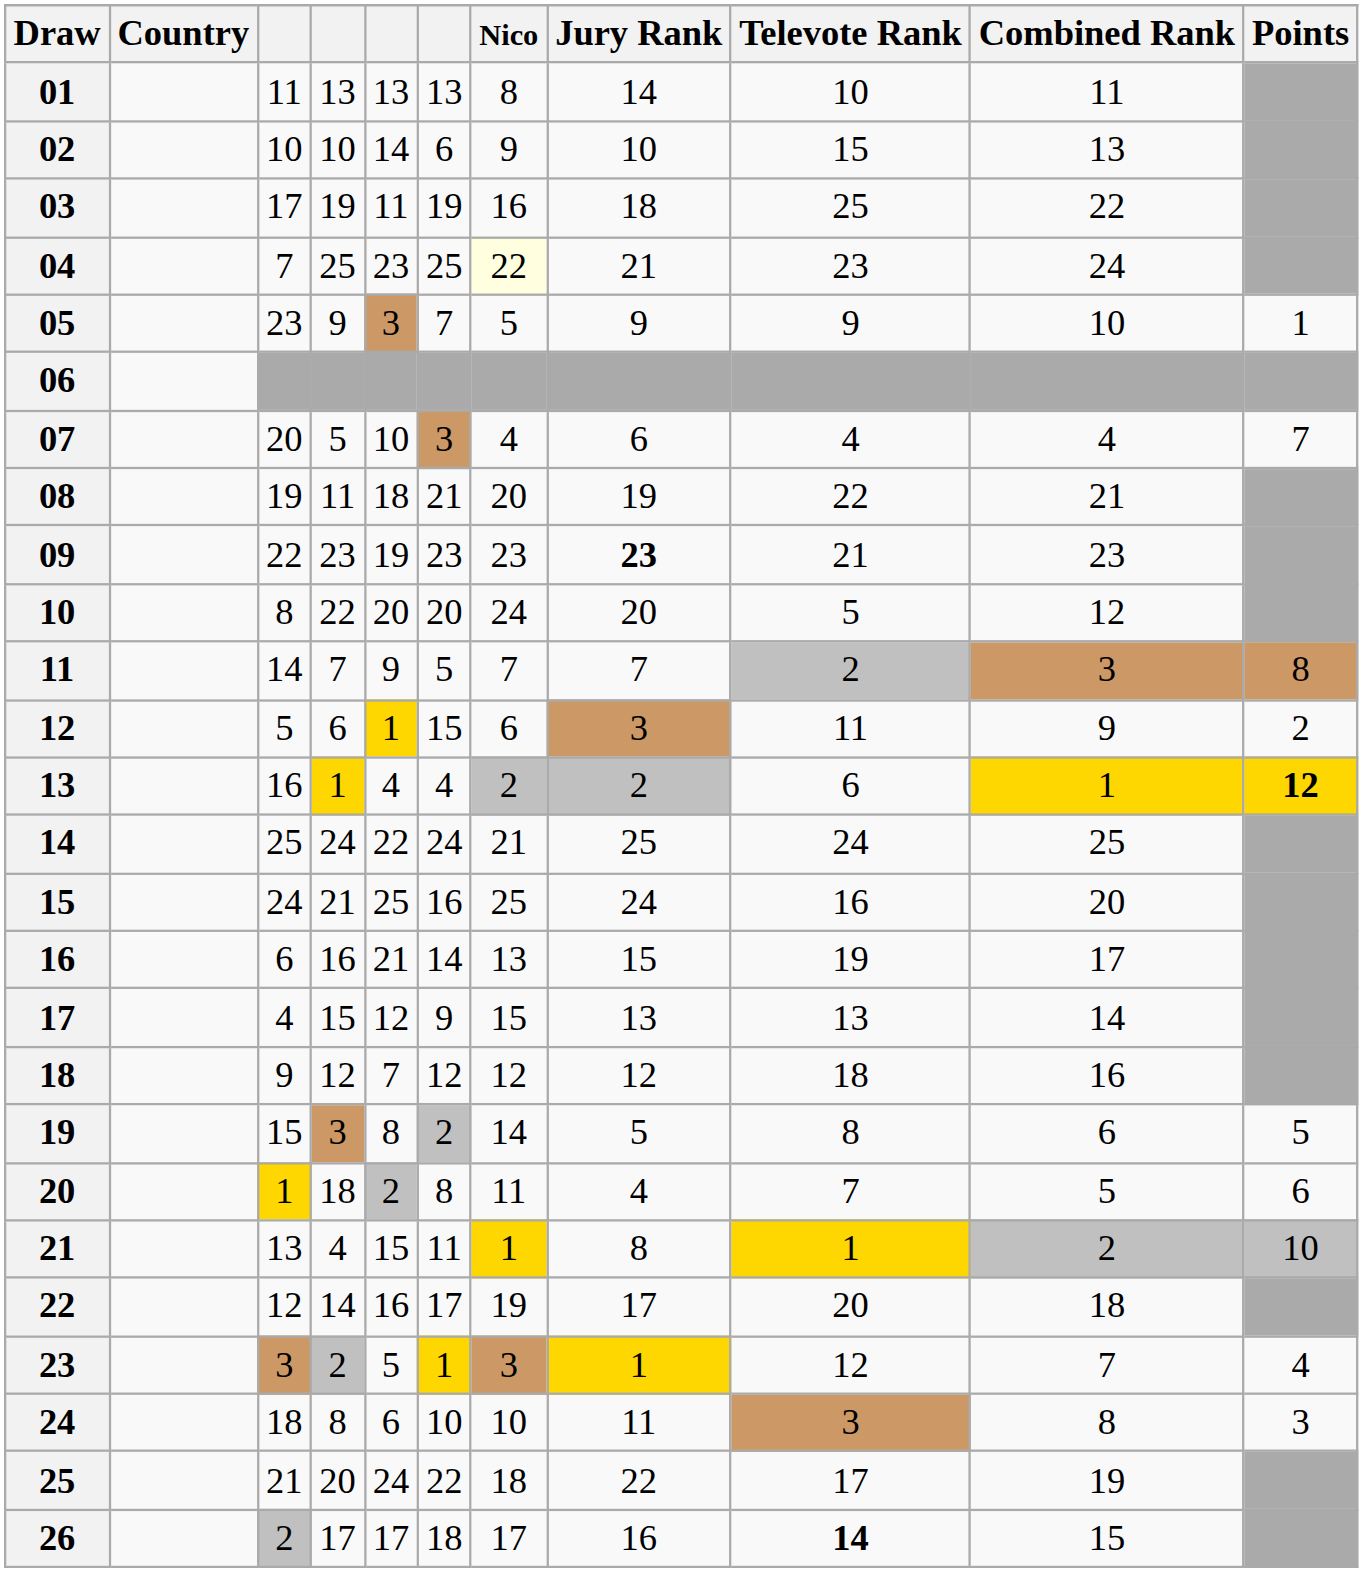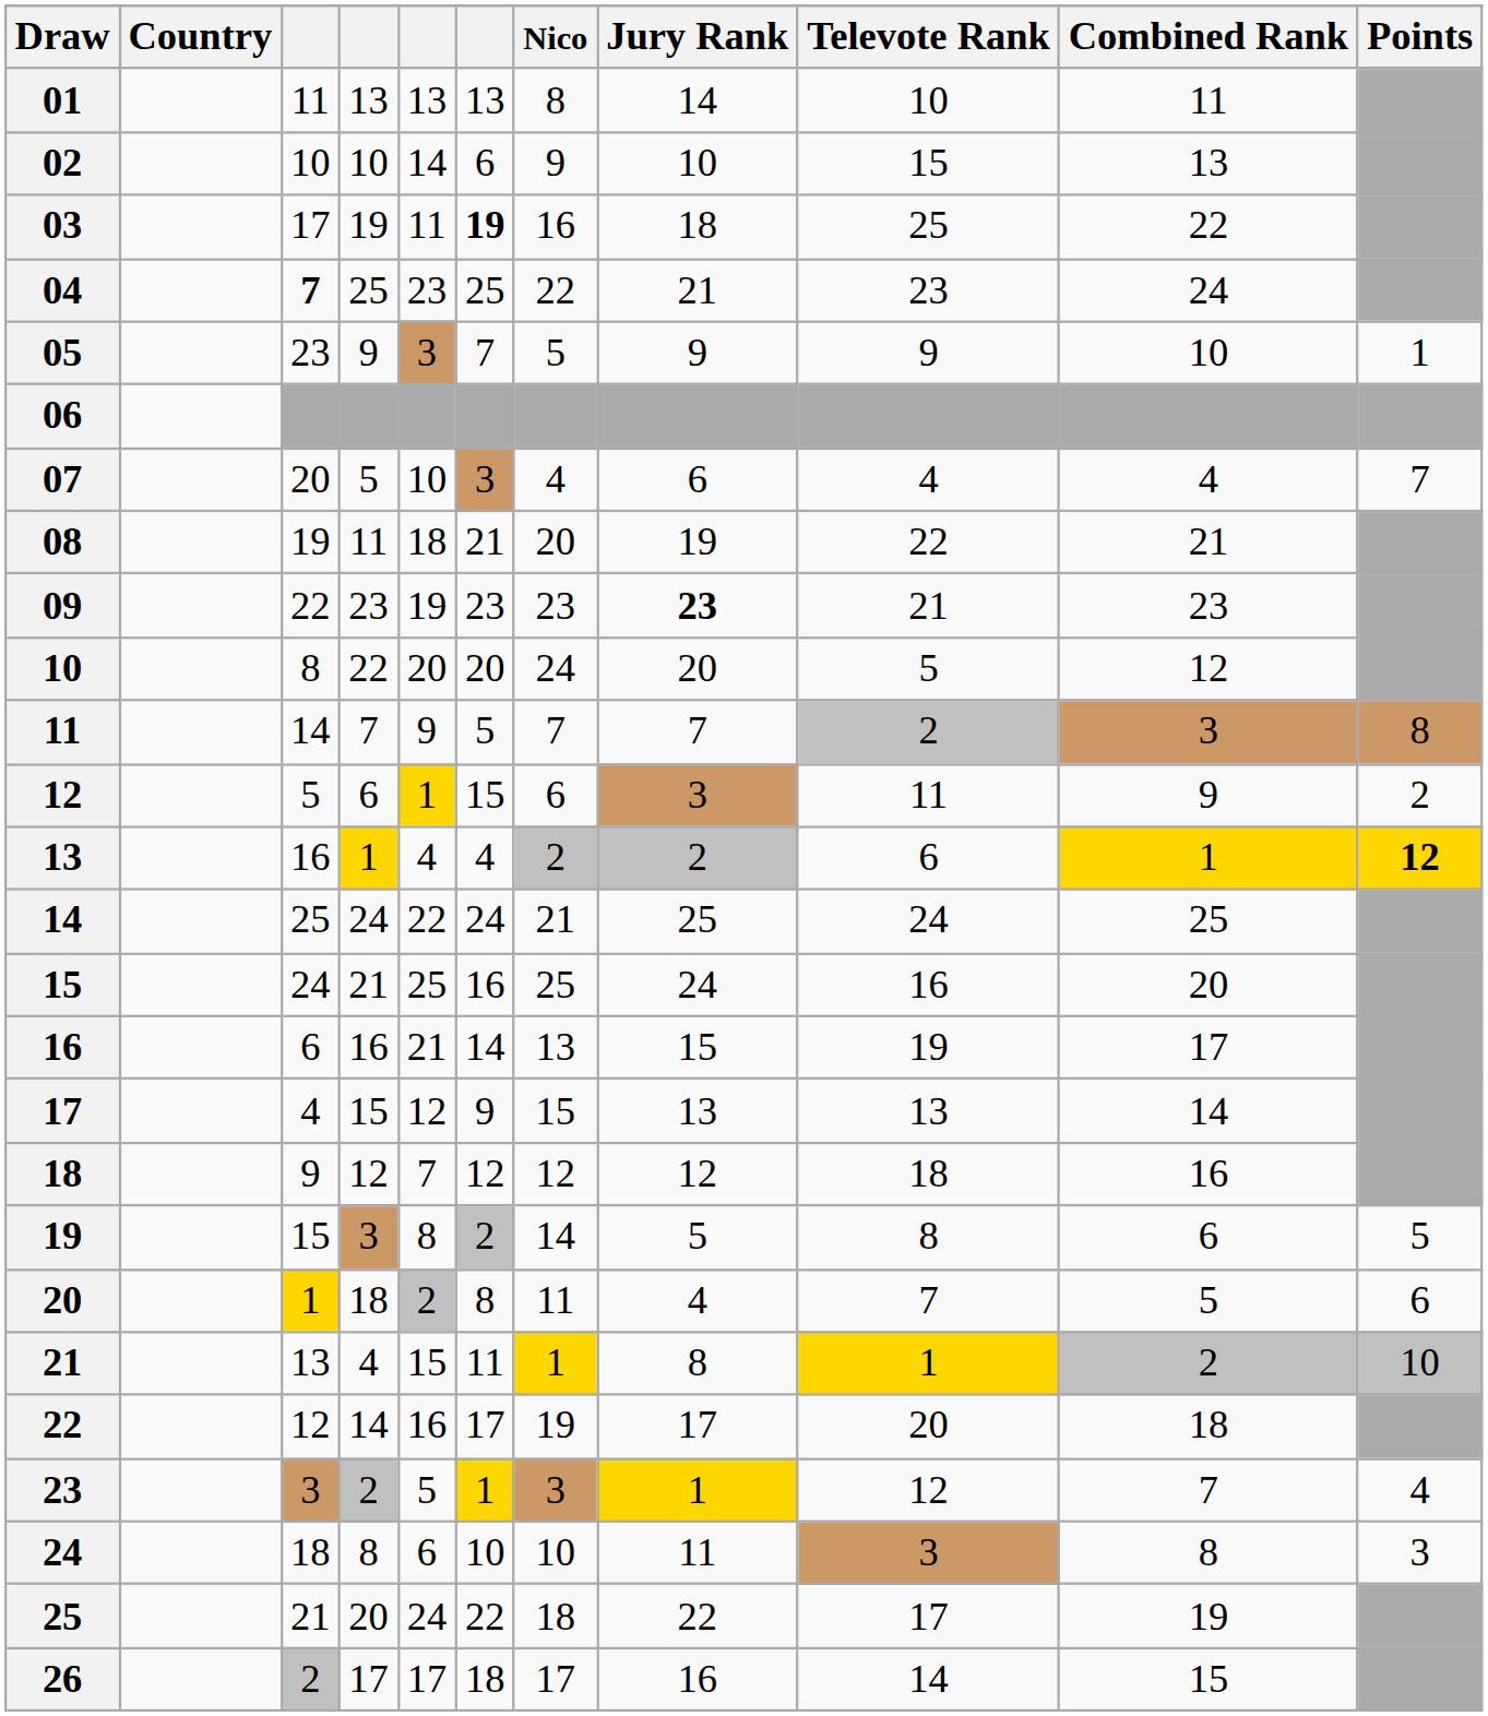03 | column 6: normal -> bold
04 | column 3: normal -> bold
04 | Nico: lightyellow background -> no background
26 | Televote Rank: bold -> normal
